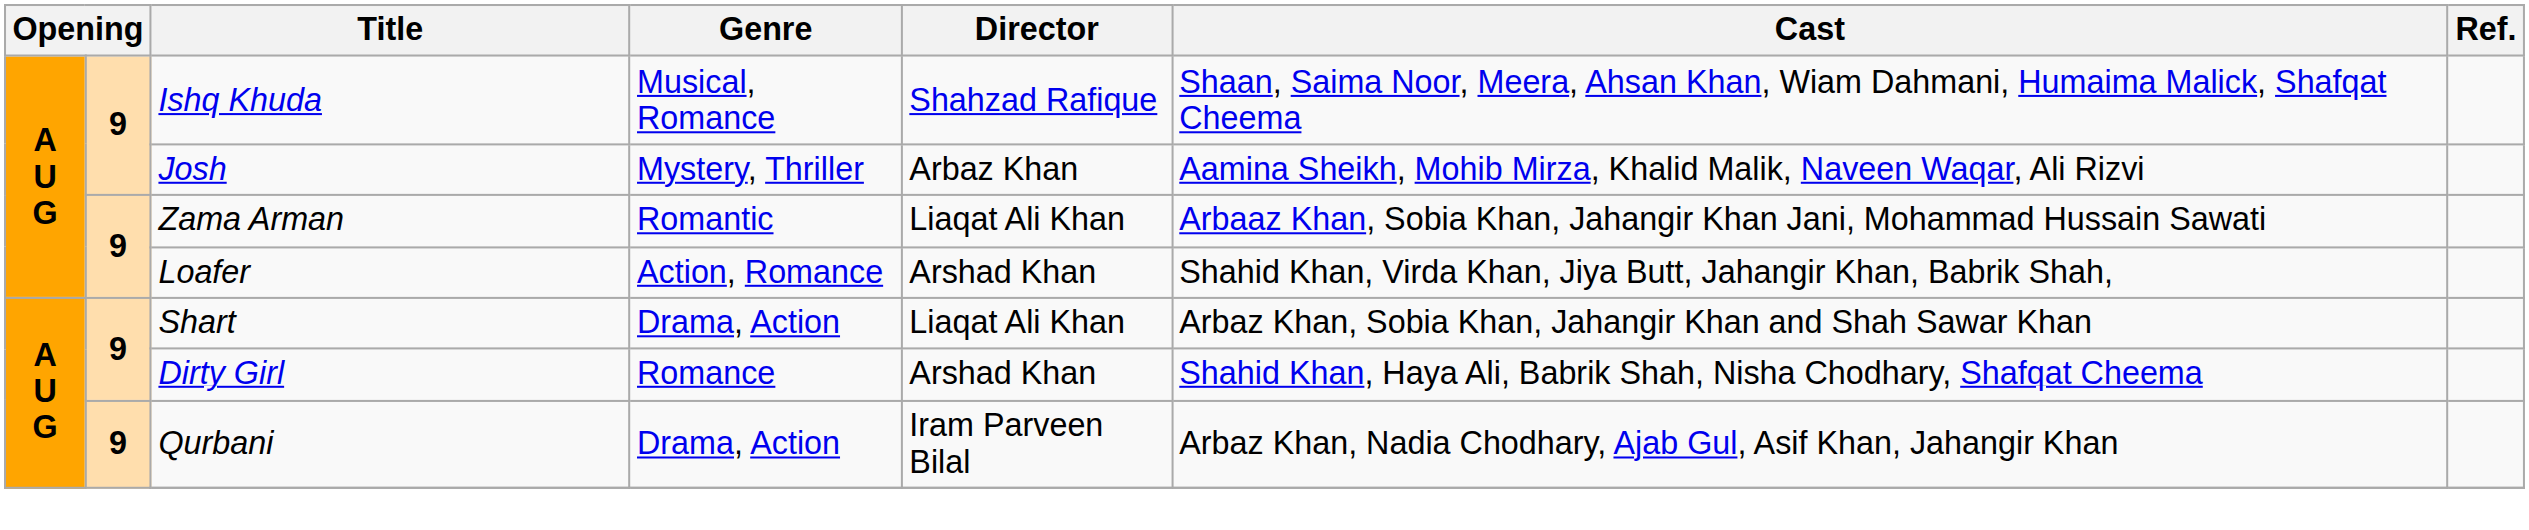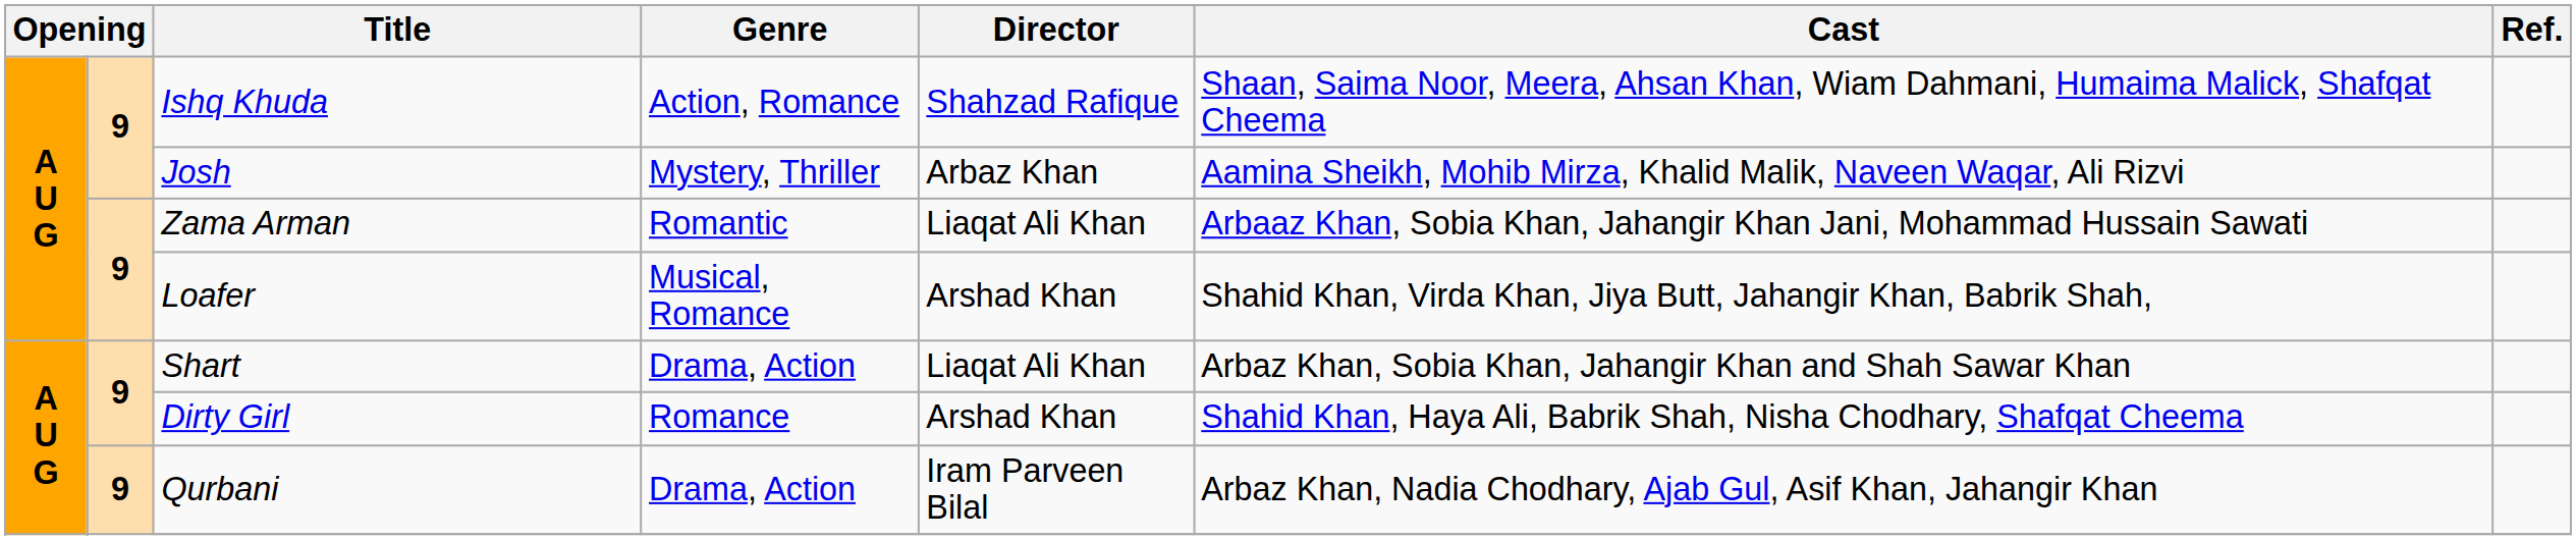Ishq Khuda | Genre: Musical, Romance -> Action, Romance
Loafer | Genre: Action, Romance -> Musical, Romance
